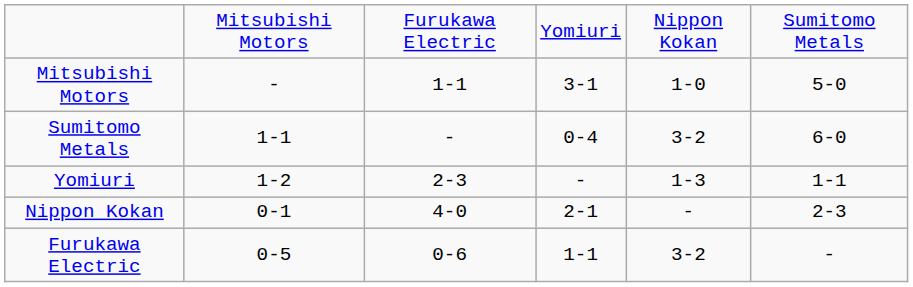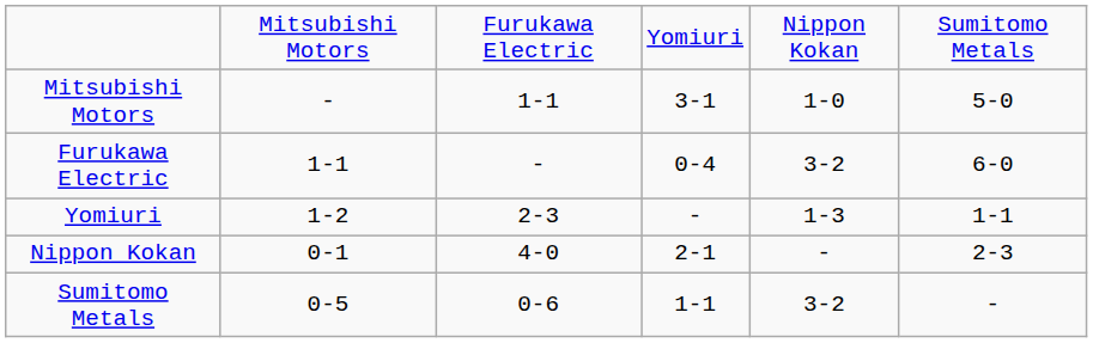row 3 | column 1: Sumitomo Metals -> Furukawa Electric
row 6 | column 1: Furukawa Electric -> Sumitomo Metals
